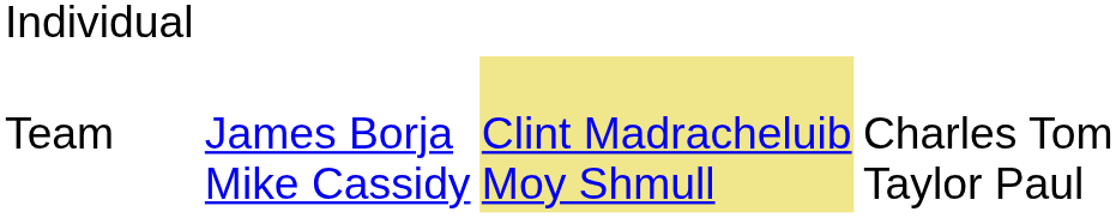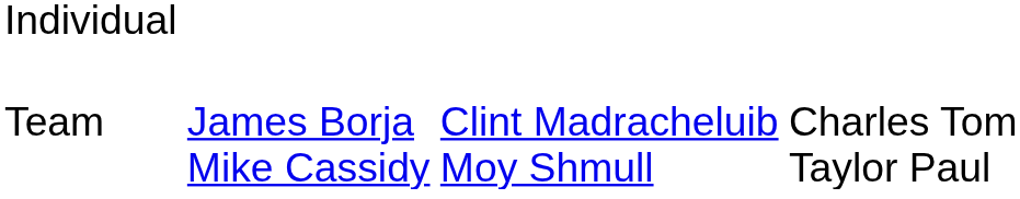Team | column 3: khaki background -> no background
